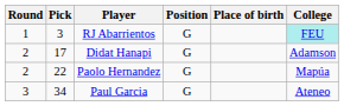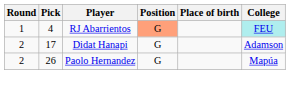RJ Abarrientos | Pick: 3 -> 4
RJ Abarrientos | Position: no background -> lightsalmon background
Paolo Hernandez | Pick: 22 -> 26
- row: 3 | 34 | Paul Garcia | G | Ateneo
